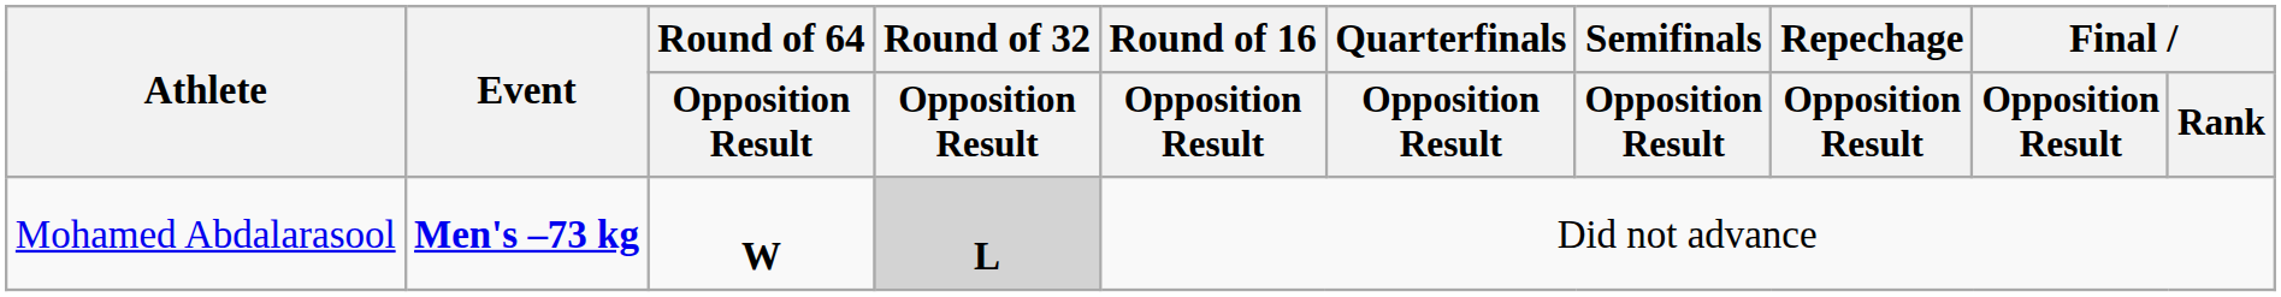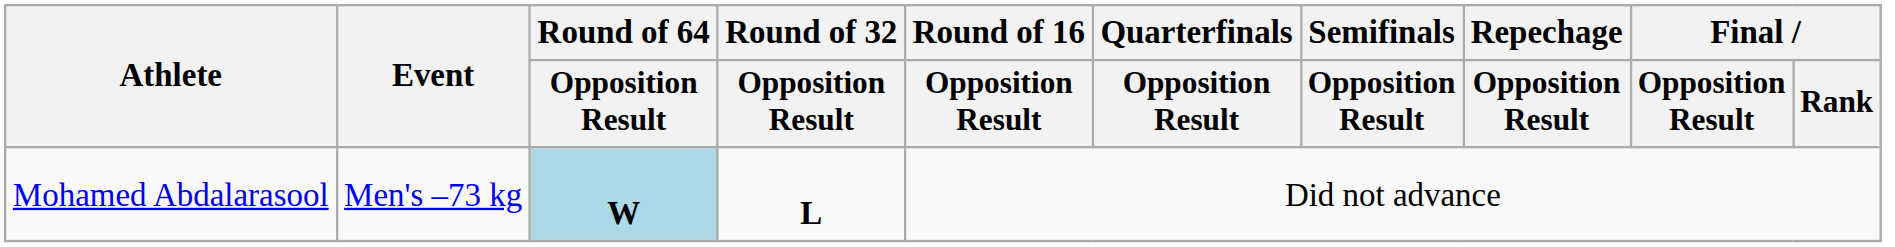Mohamed Abdalarasool | Event: bold -> normal
Mohamed Abdalarasool | Round of 64 / Opposition Result: no background -> lightblue background
Mohamed Abdalarasool | Round of 32 / Opposition Result: lightgrey background -> no background
